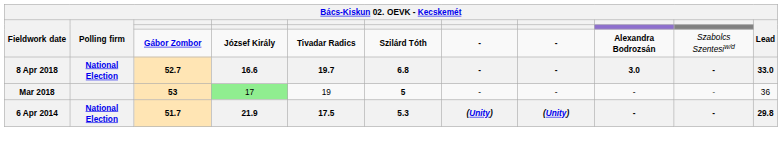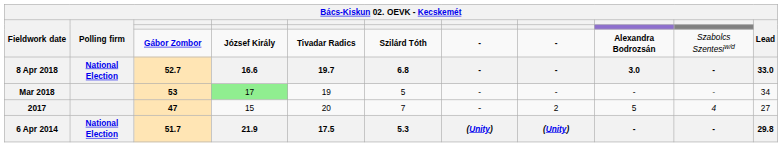Mar 2018 | column 6: bold -> normal
Mar 2018 | Lead: 36 -> 34
+ row: 2017 | 47 | 15 | 20 | 7 | - | 2 | 5 | 4 | 27
